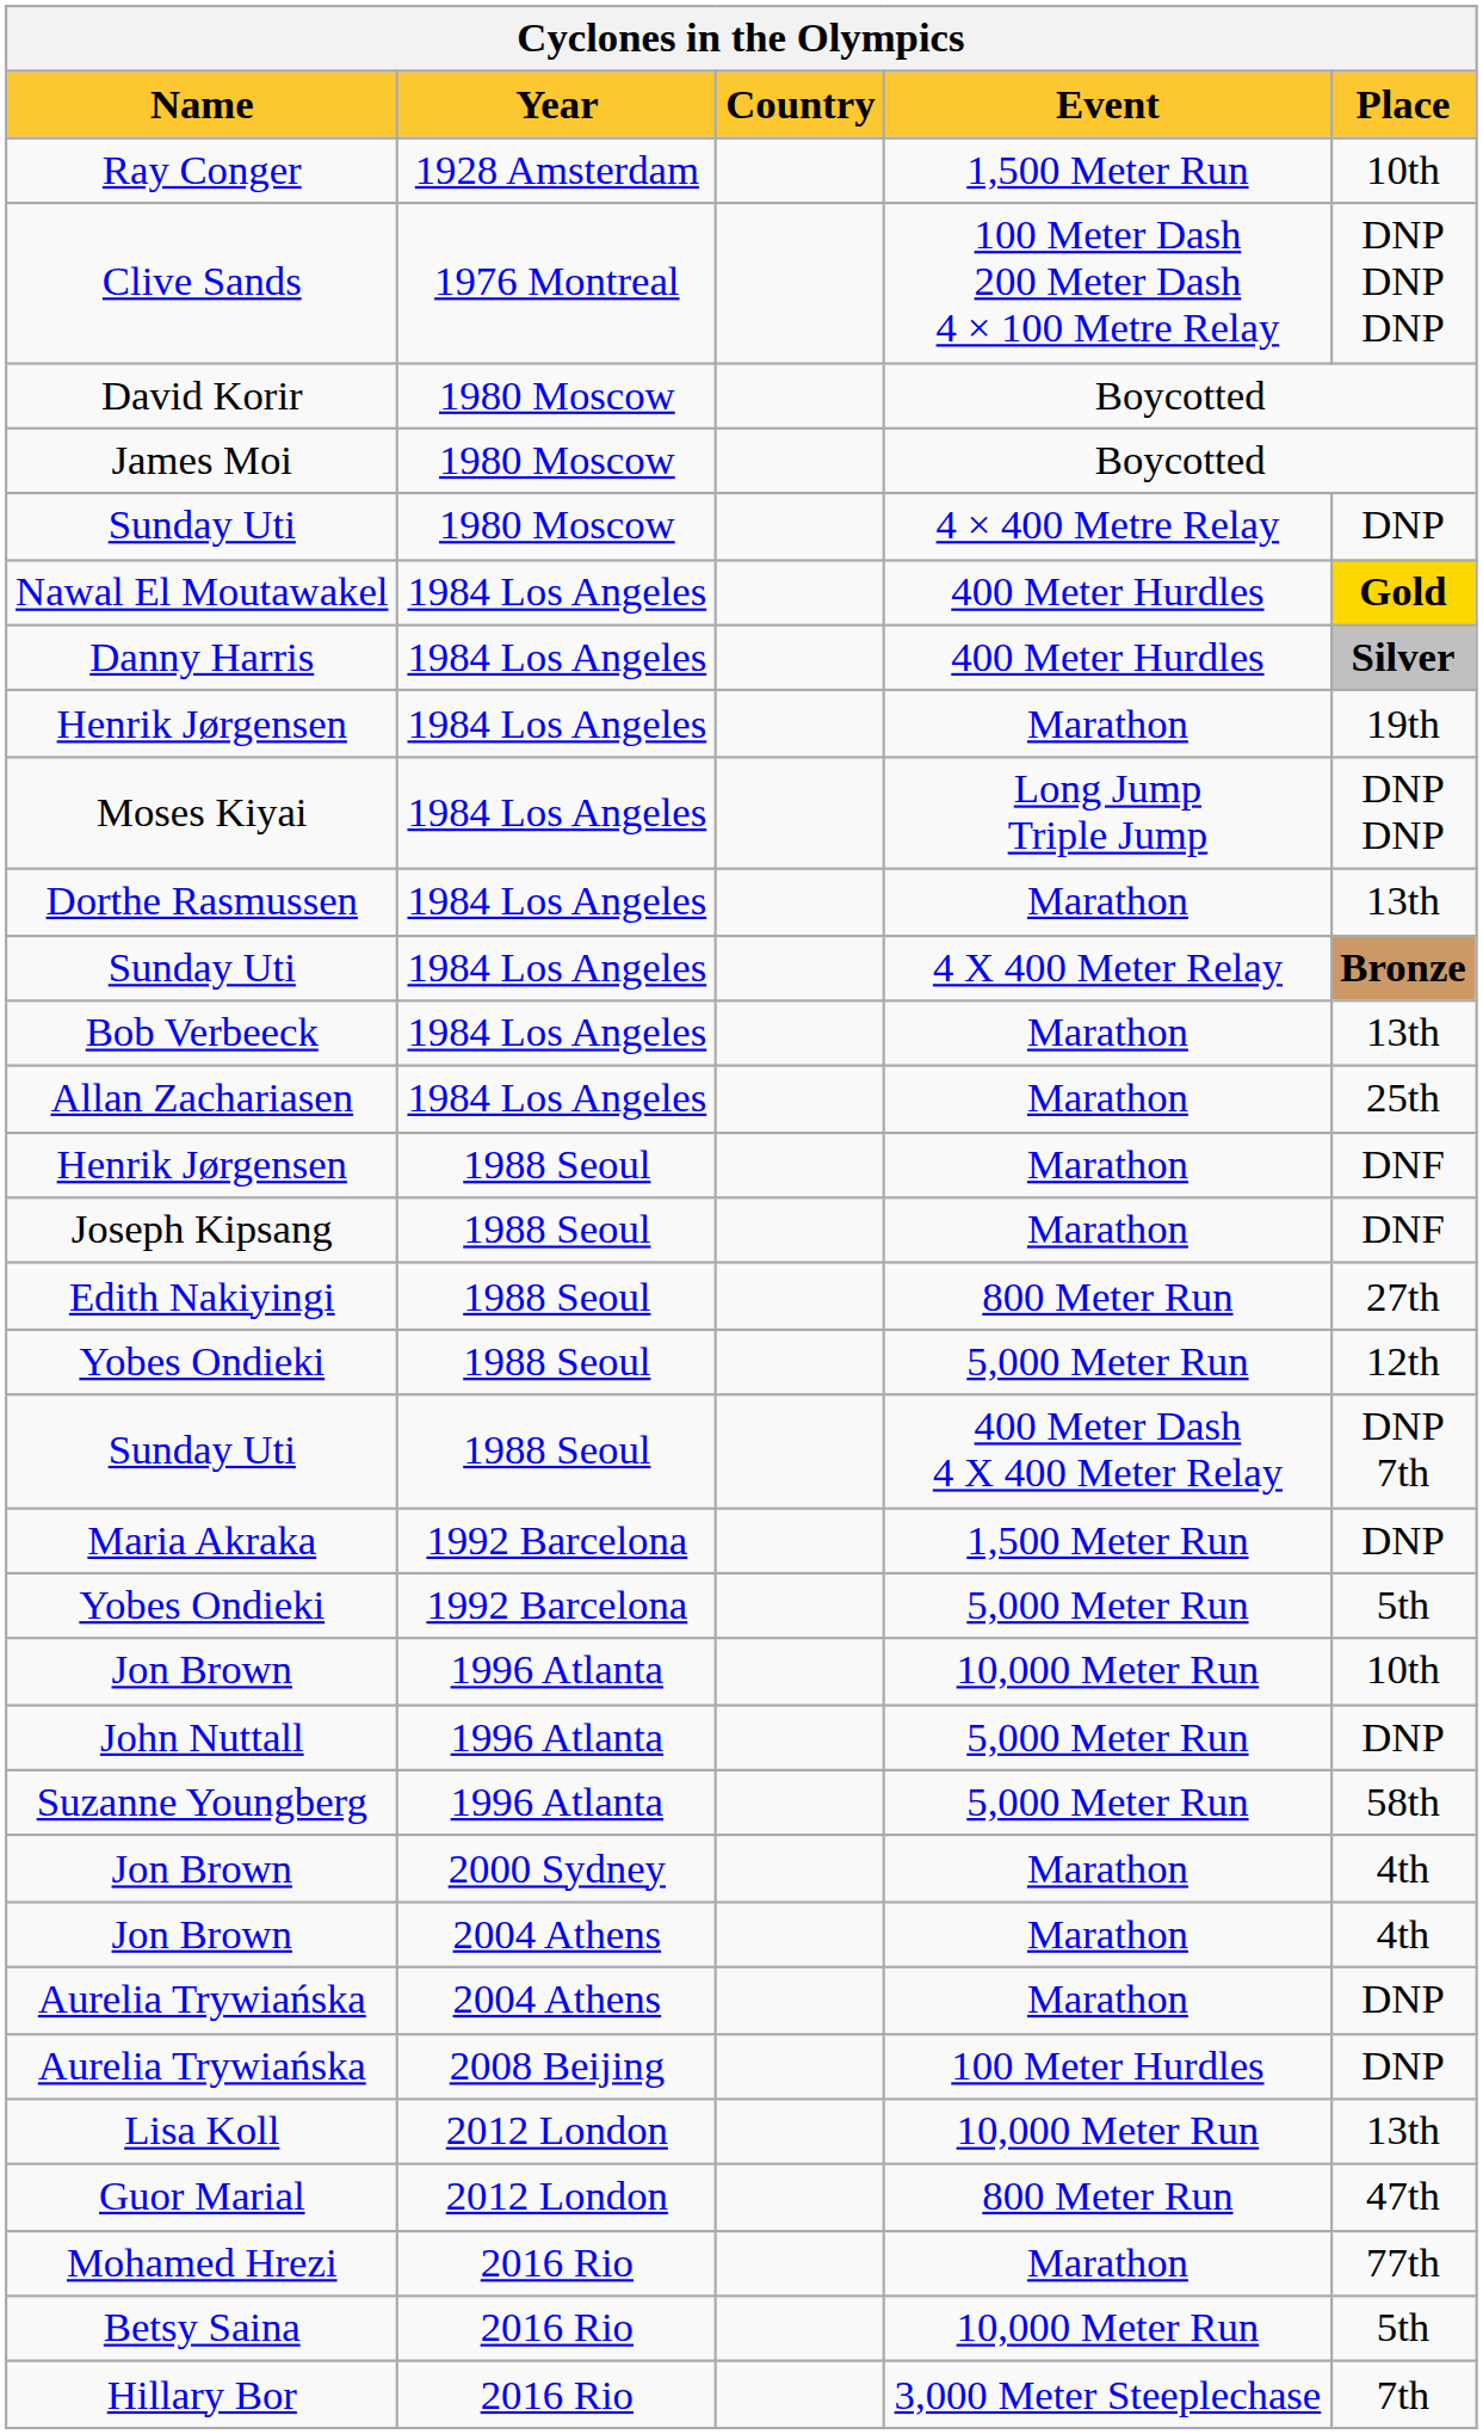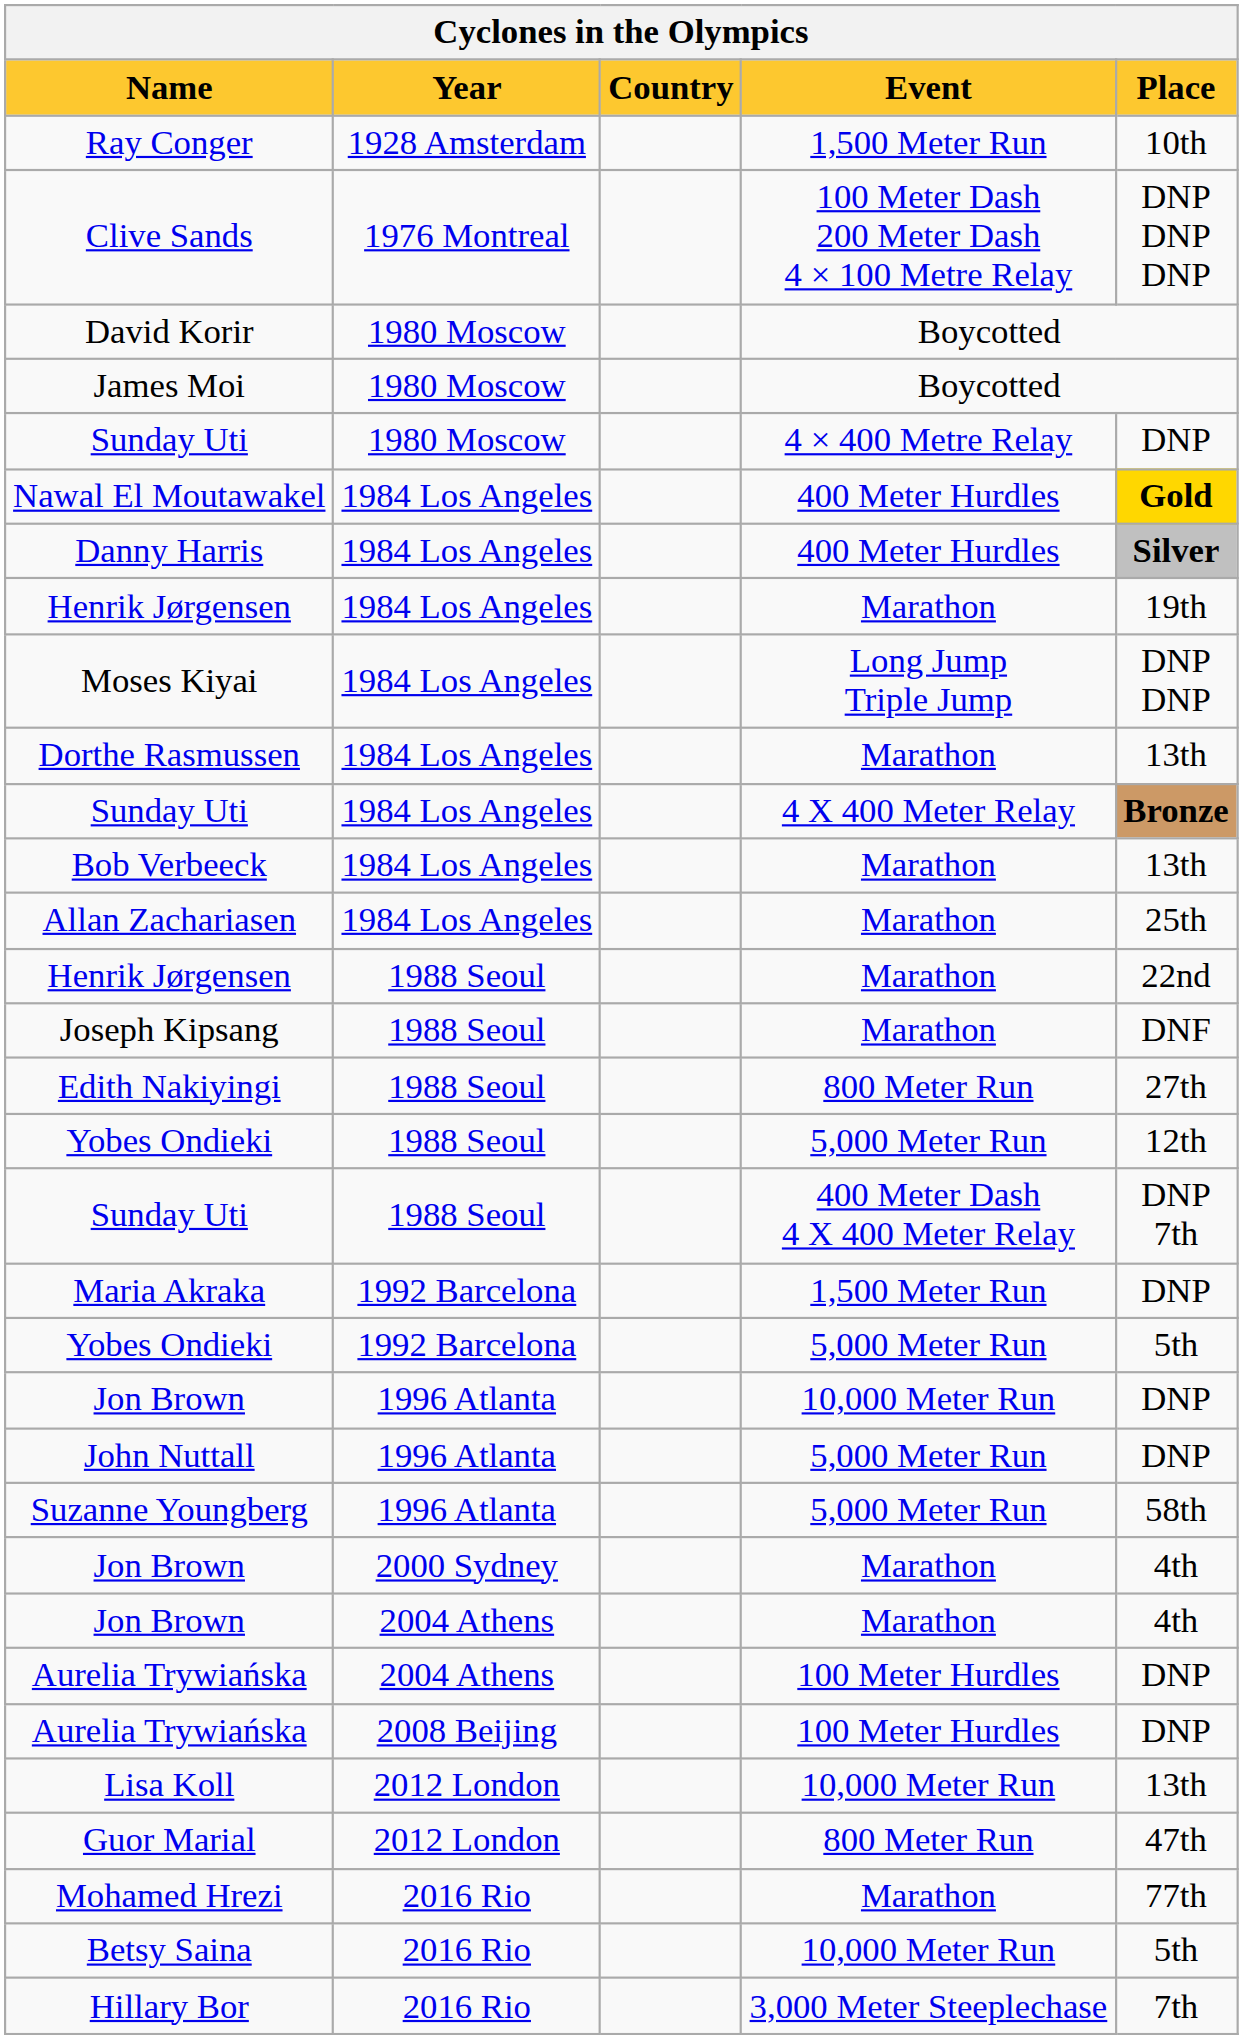Henrik Jørgensen / 1988 Seoul | Place: DNF -> 22nd
Jon Brown / 1996 Atlanta | Place: 10th -> DNP
Aurelia Trywiańska / 2004 Athens | Event: Marathon -> 100 Meter Hurdles
